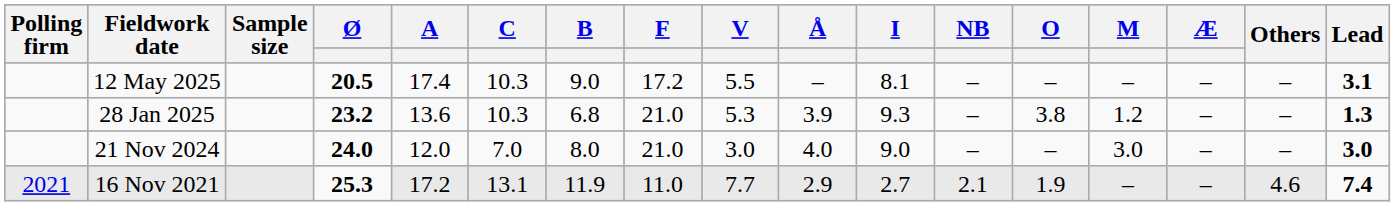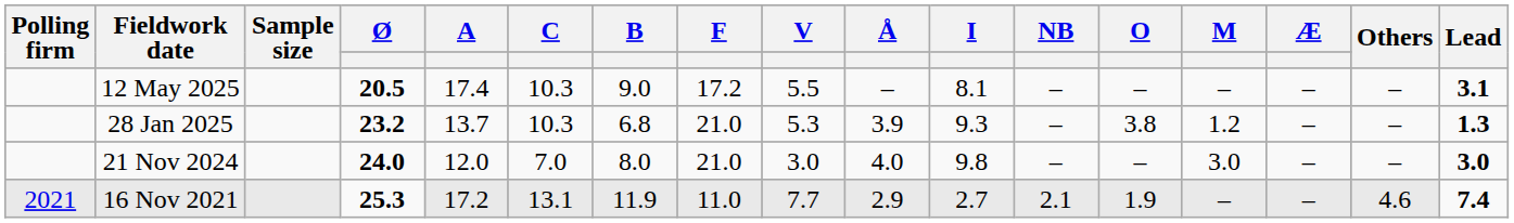28 Jan 2025 | A: 13.6 -> 13.7
21 Nov 2024 | I: 9.0 -> 9.8
